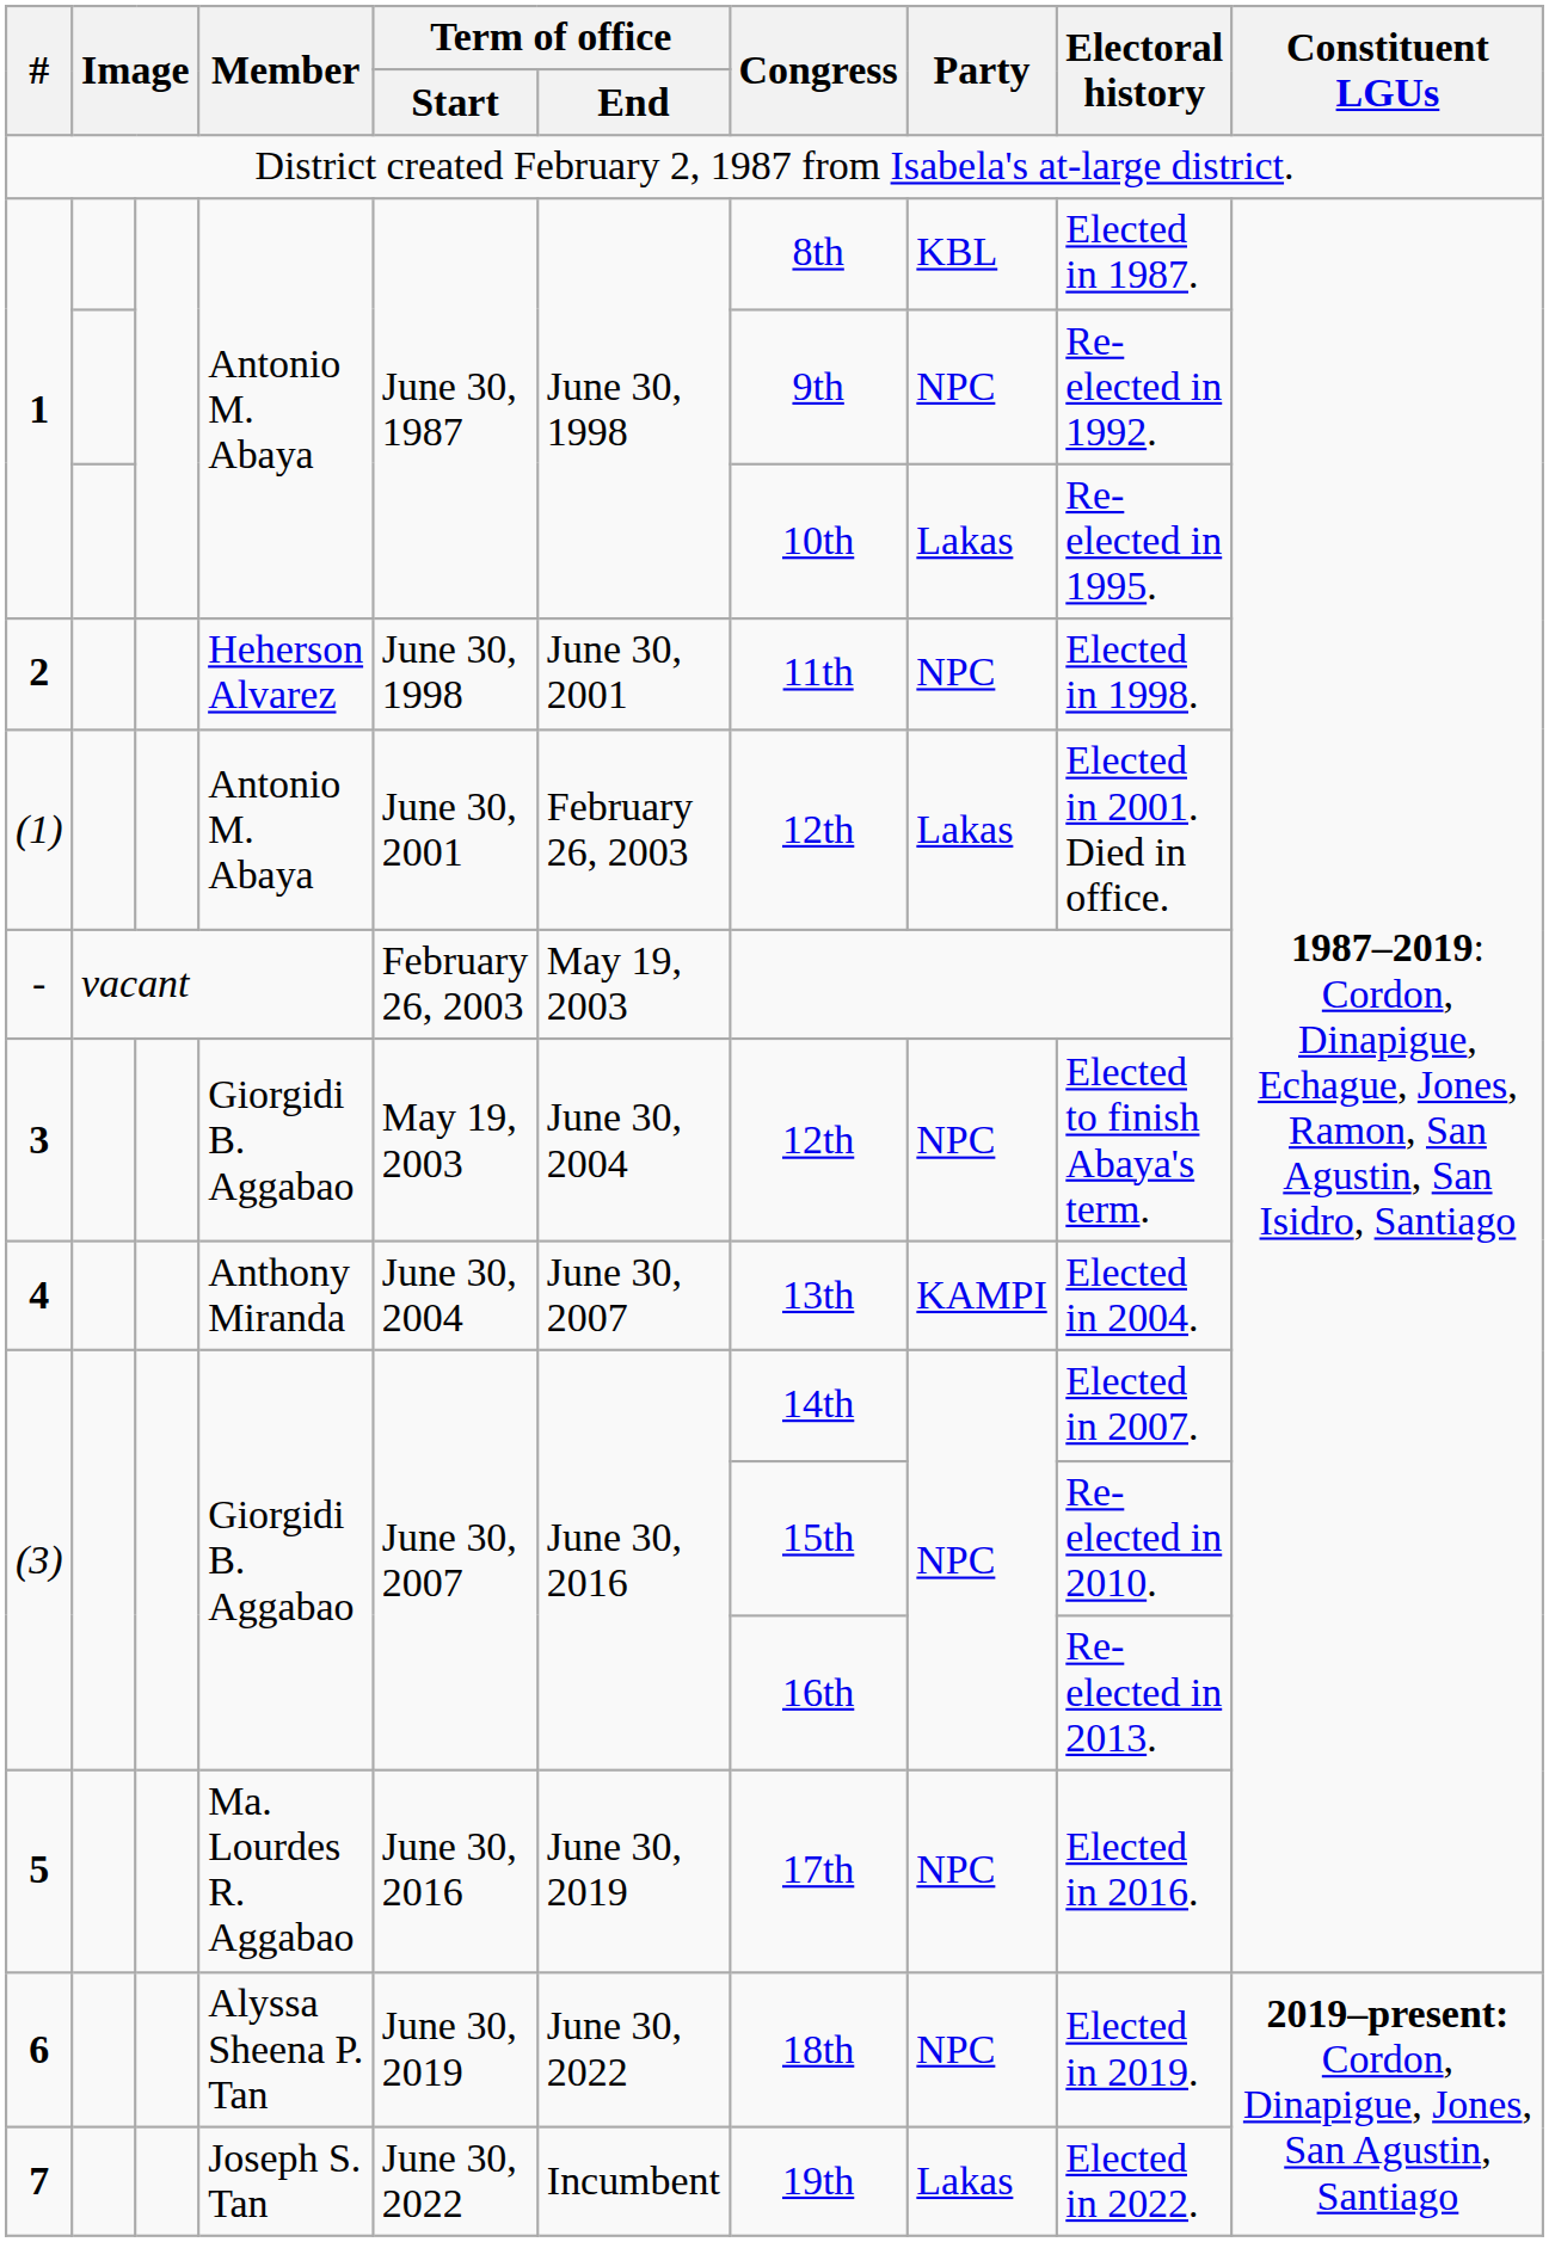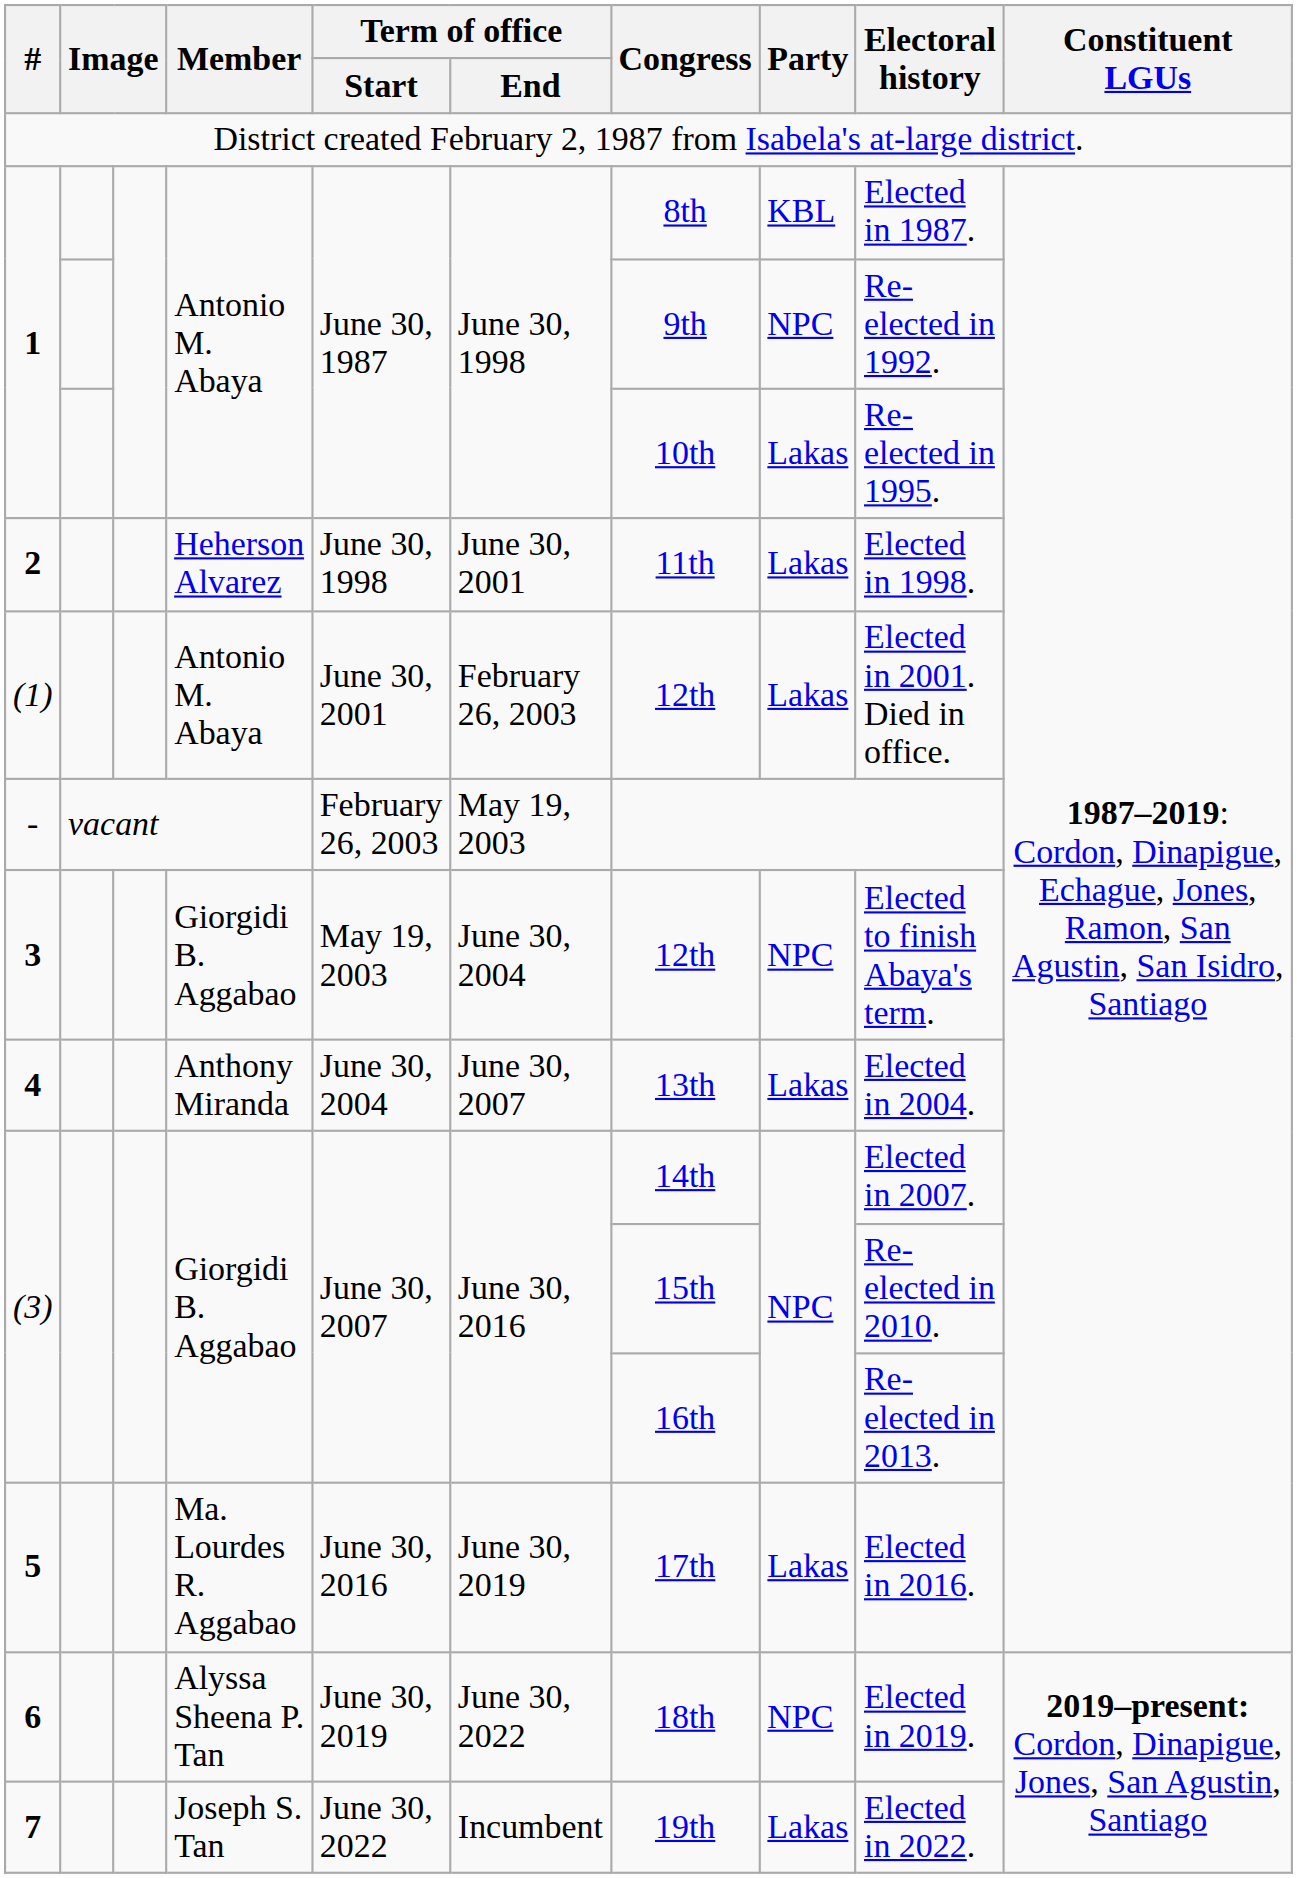2 | Party: NPC -> Lakas
4 | Party: KAMPI -> Lakas
5 | Party: NPC -> Lakas
